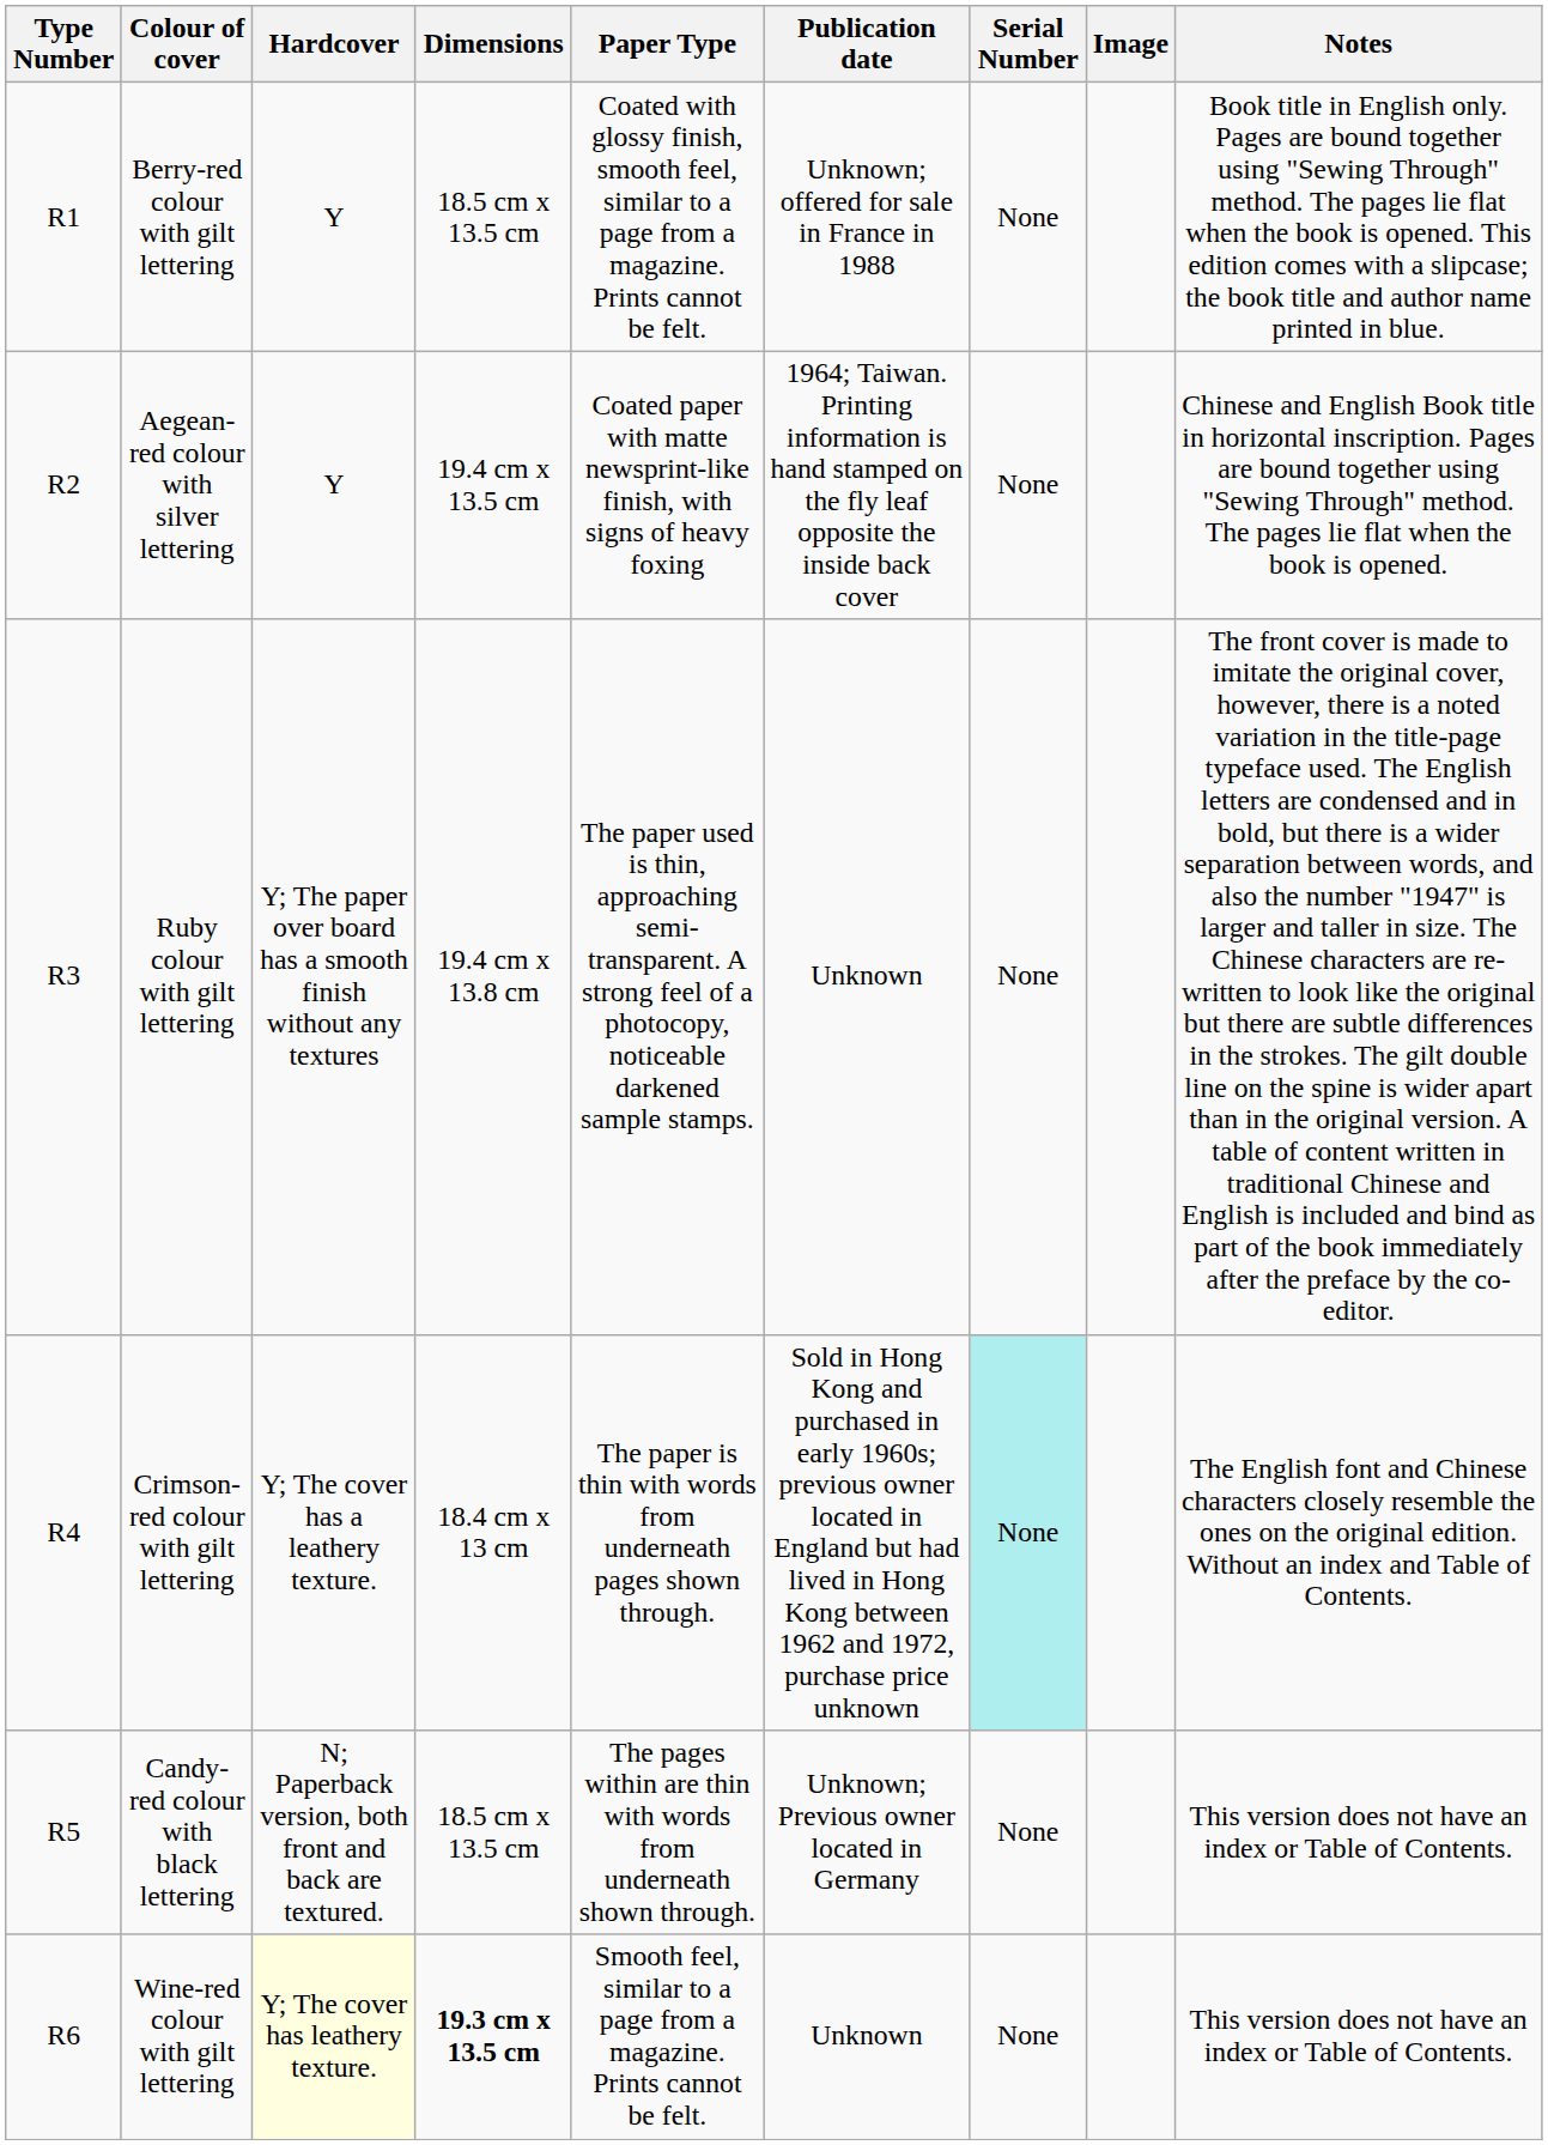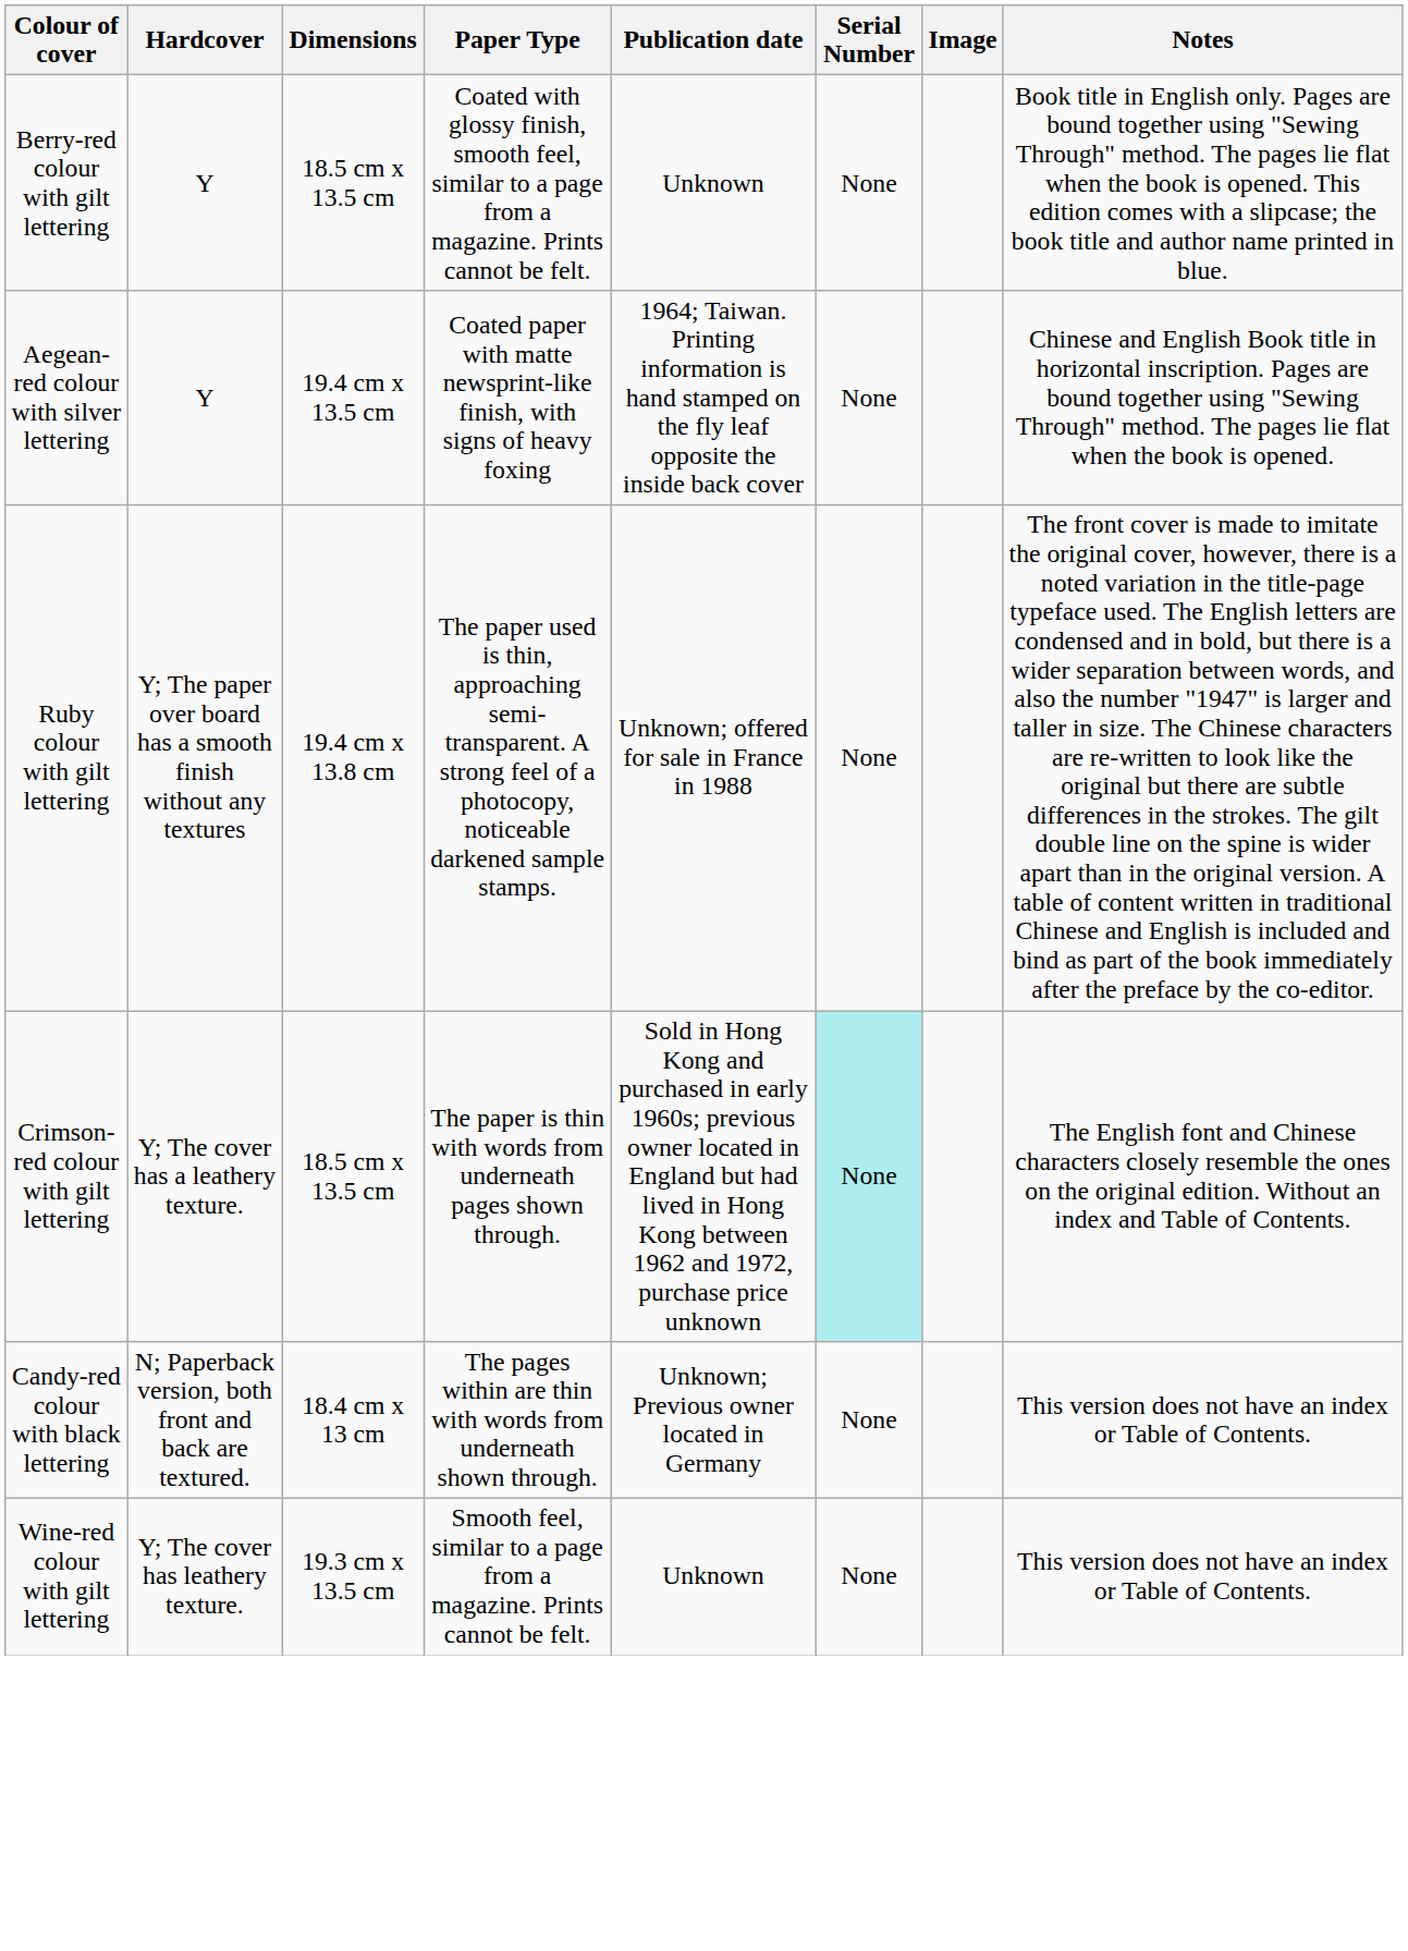- column: Type Number | R1 | R2 | R3 | R4 | R5 | R6
Berry-red colour with gilt lettering | Publication date: Unknown; offered for sale in France in 1988 -> Unknown
Ruby colour with gilt lettering | Publication date: Unknown -> Unknown; offered for sale in France in 1988
Crimson-red colour with gilt lettering | Dimensions: 18.4 cm x 13 cm -> 18.5 cm x 13.5 cm
Candy-red colour with black lettering | Dimensions: 18.5 cm x 13.5 cm -> 18.4 cm x 13 cm
Wine-red colour with gilt lettering | Hardcover: lightyellow background -> no background
Wine-red colour with gilt lettering | Dimensions: bold -> normal
